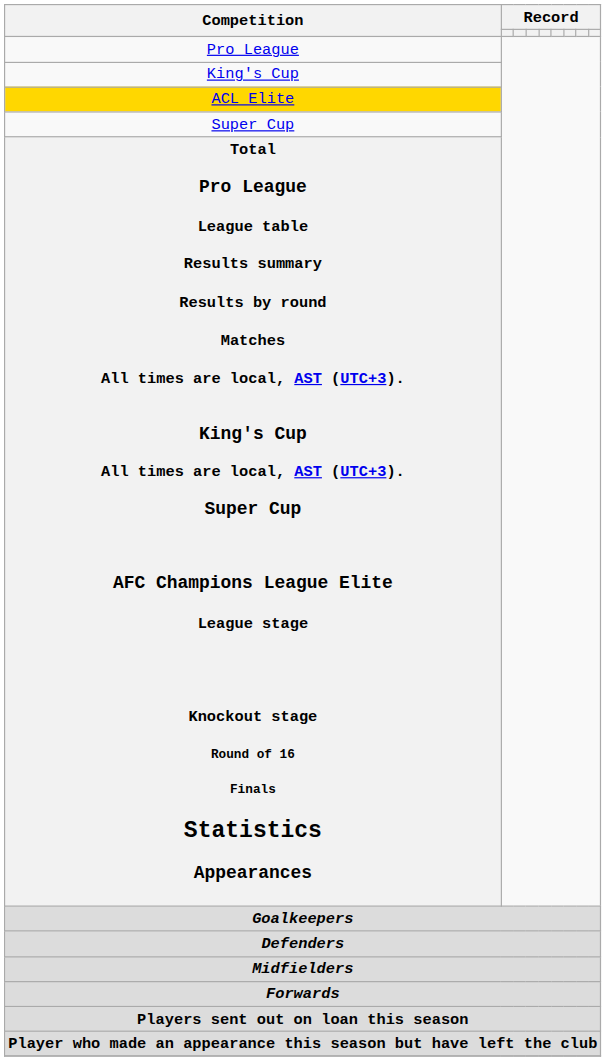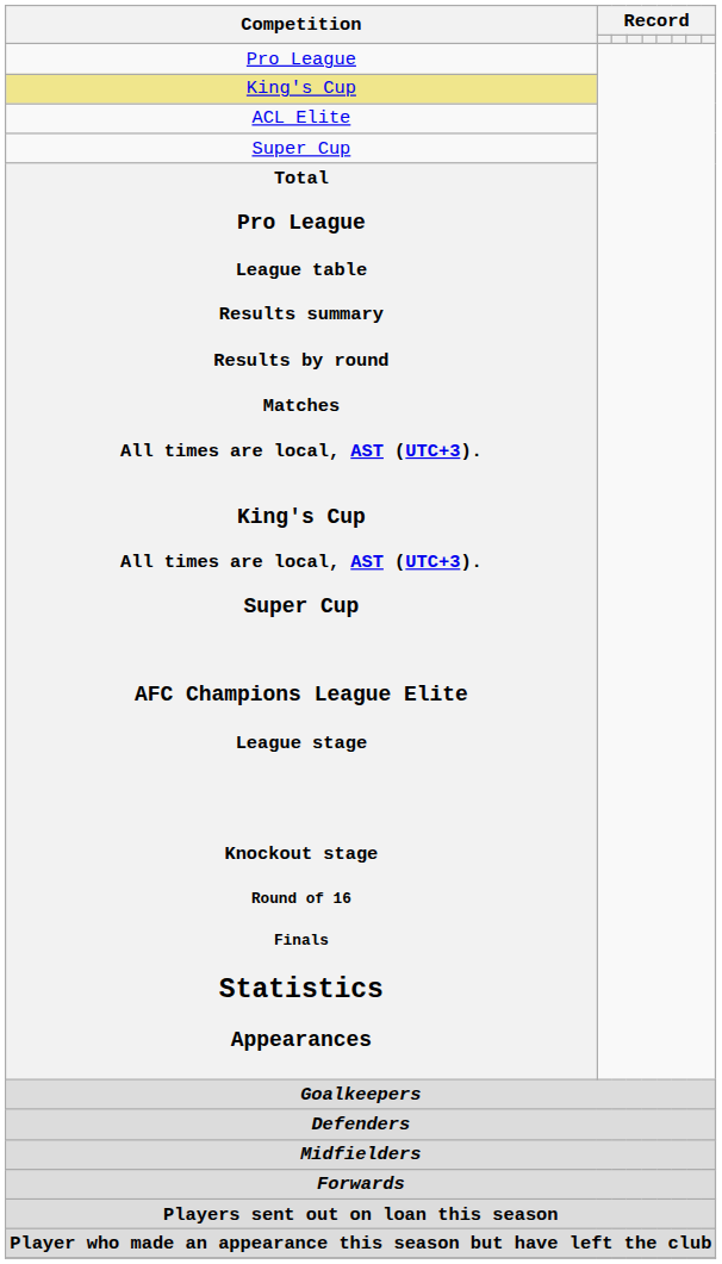King's Cup | Competition: no background -> khaki background
ACL Elite | Competition: gold background -> no background
